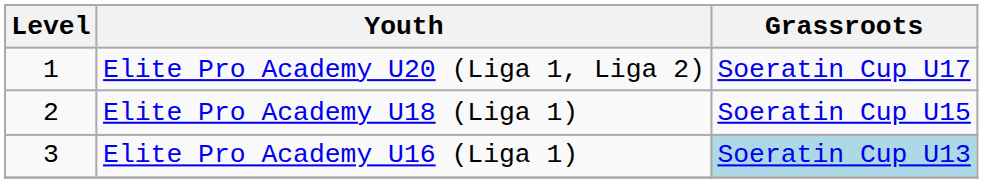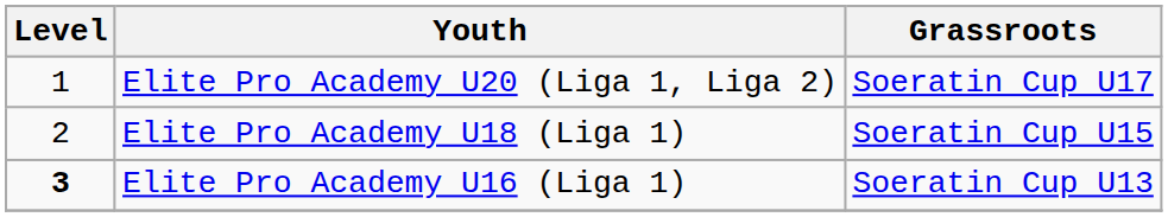Elite Pro Academy U16 (Liga 1) | Level: normal -> bold
Elite Pro Academy U16 (Liga 1) | Grassroots: lightblue background -> no background
